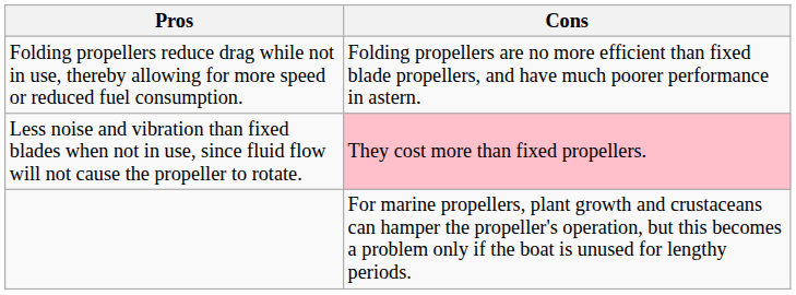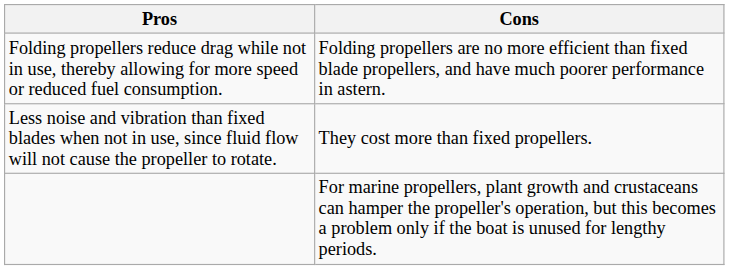row 3 | Cons: pink background -> no background
